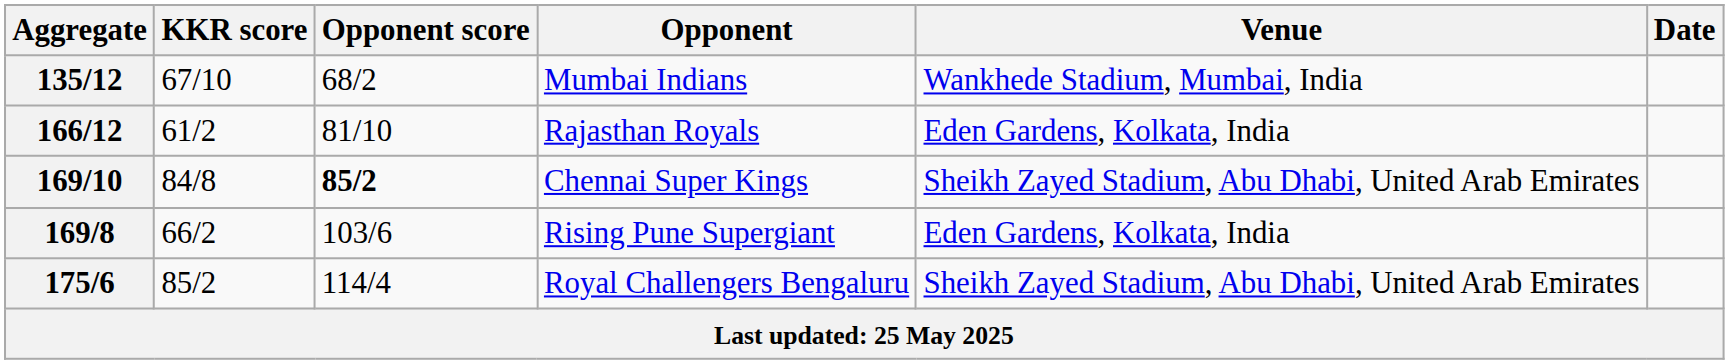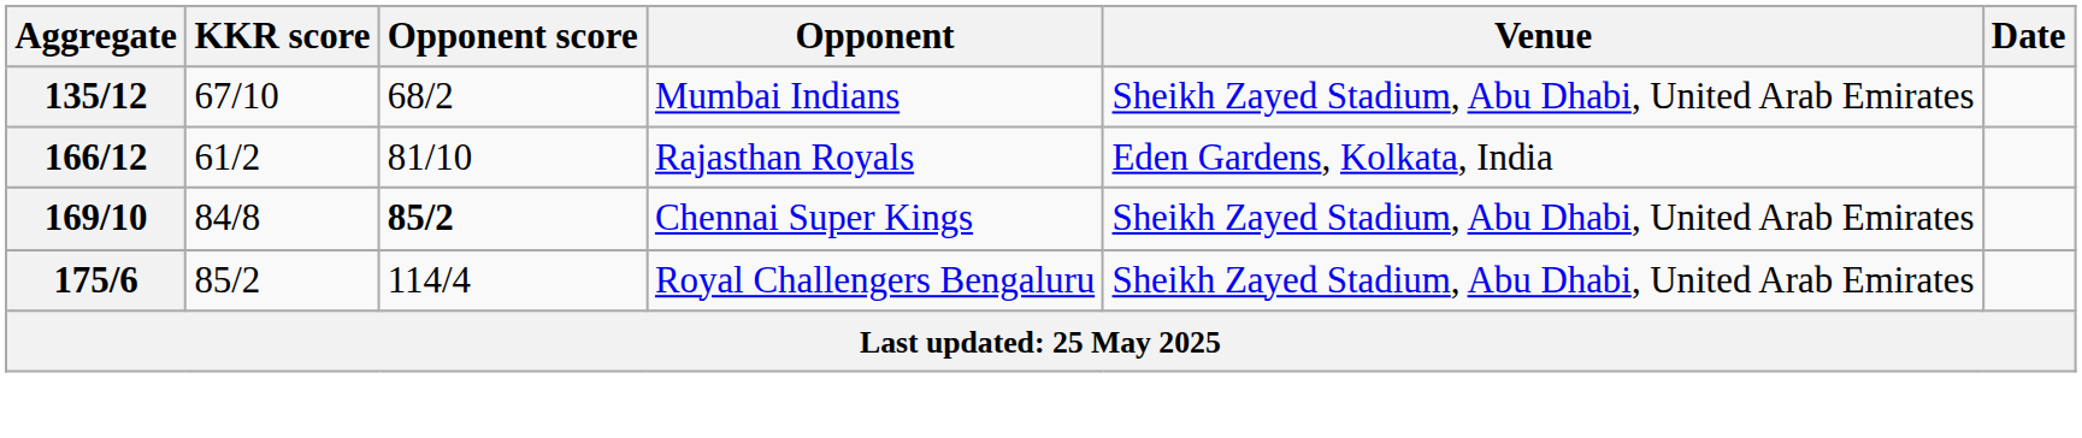135/12 | Venue: Wankhede Stadium, Mumbai, India -> Sheikh Zayed Stadium, Abu Dhabi, United Arab Emirates
- row: 169/8 | 66/2 | 103/6 | Rising Pune Supergiant | Eden Gardens, Kolkata, India
